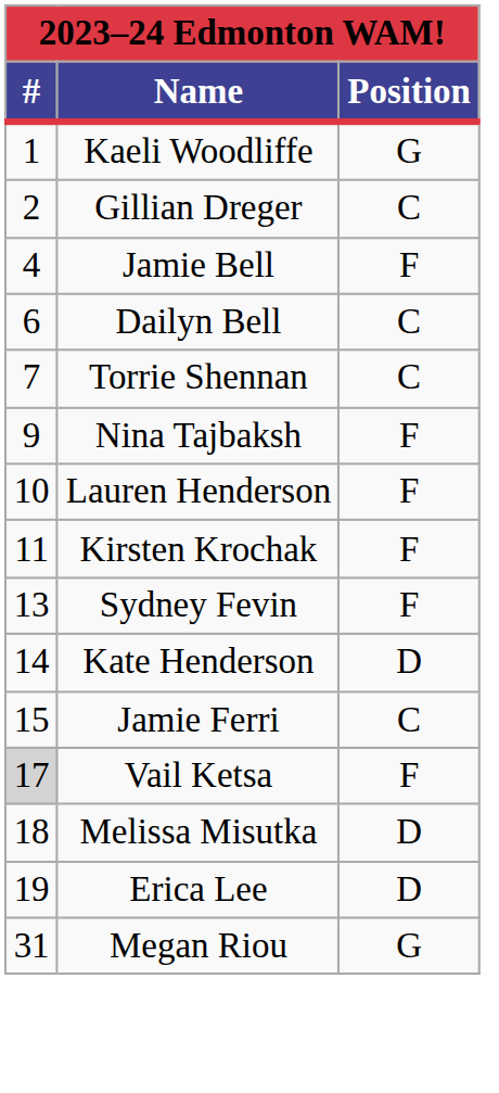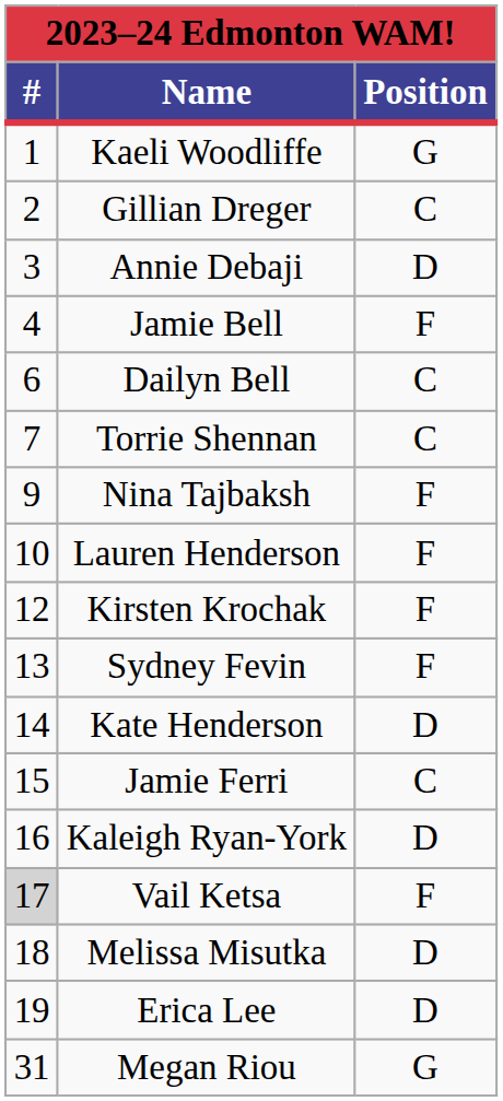+ row: 3 | Annie Debaji | D
Kirsten Krochak | #: 11 -> 12
+ row: 16 | Kaleigh Ryan-York | D
